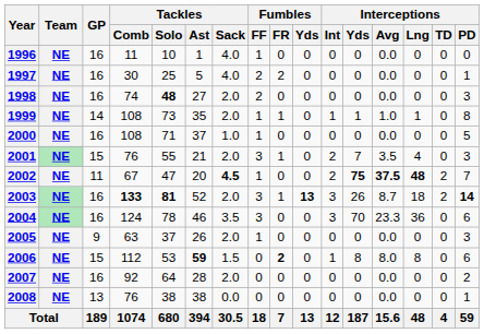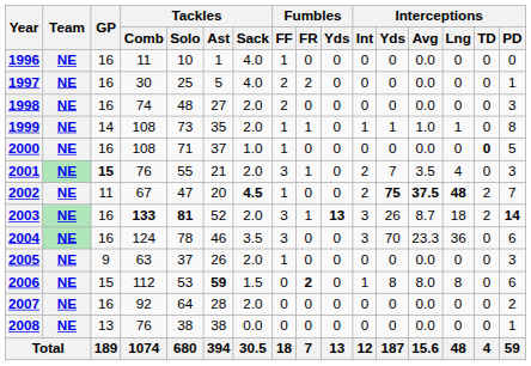1998 | Tackles / Solo: bold -> normal
2000 | Interceptions / TD: normal -> bold
2001 | GP: normal -> bold
